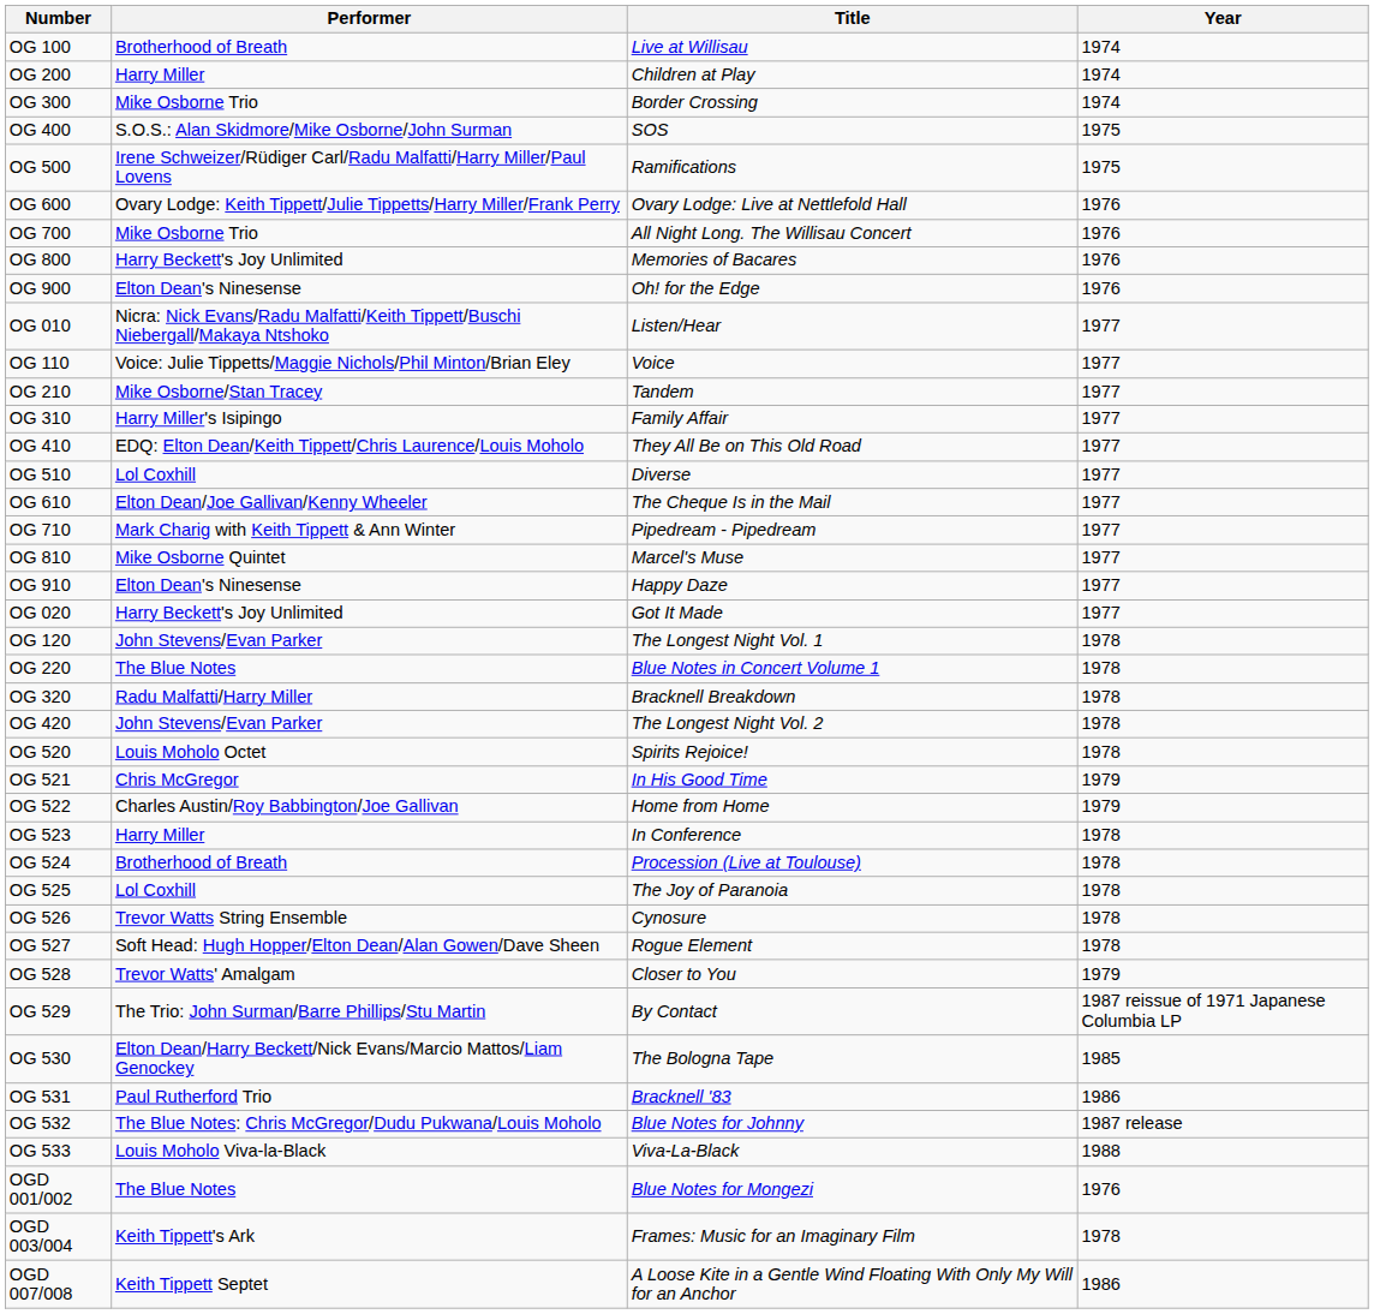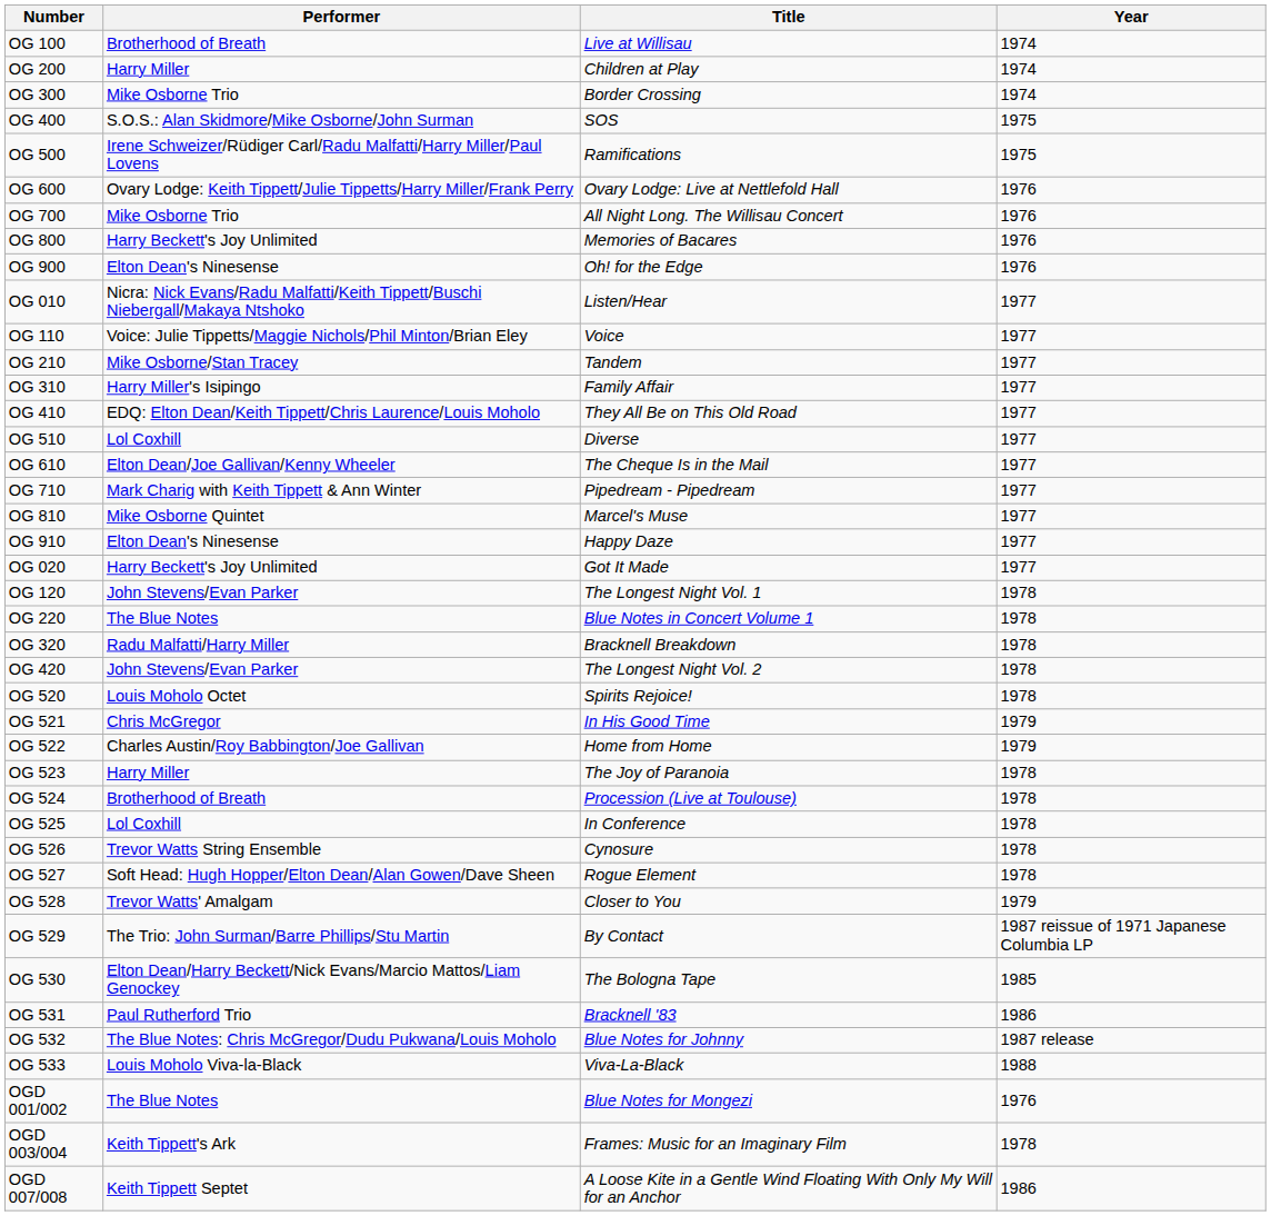OG 523 | Title: In Conference -> The Joy of Paranoia
OG 525 | Title: The Joy of Paranoia -> In Conference
